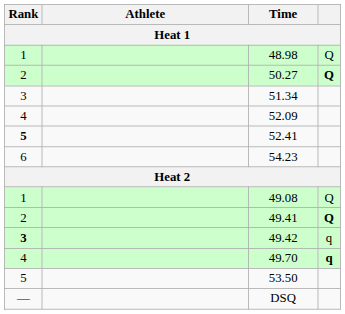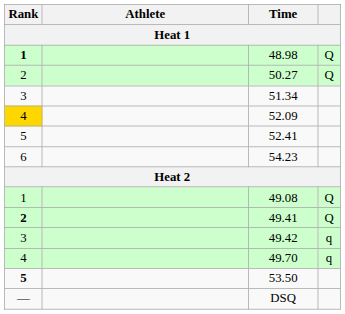48.98 | Rank: normal -> bold
50.27 | column 4: bold -> normal
52.09 | Rank: no background -> gold background
52.41 | Rank: bold -> normal
49.41 | Rank: normal -> bold
49.41 | column 4: bold -> normal
49.42 | Rank: bold -> normal
49.70 | column 4: bold -> normal
53.50 | Rank: normal -> bold
